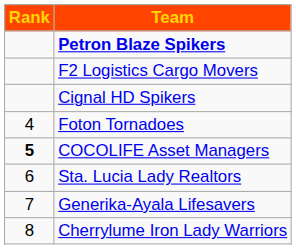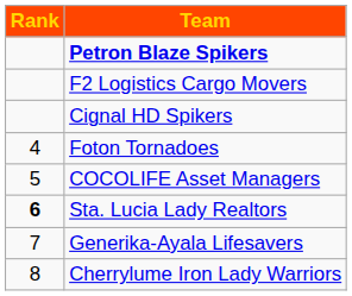COCOLIFE Asset Managers | Rank: bold -> normal
Sta. Lucia Lady Realtors | Rank: normal -> bold
